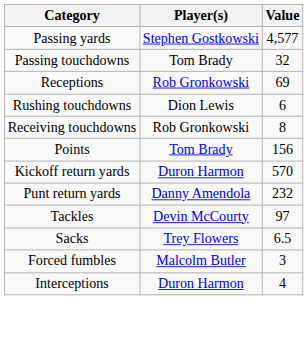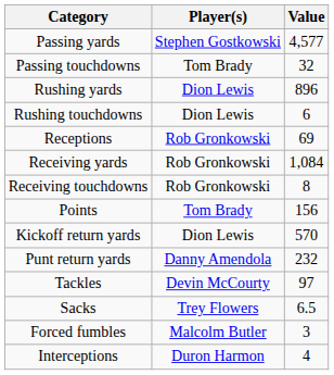+ row: Rushing yards | Dion Lewis | 896
rows swapped: Rushing touchdowns <-> Receptions
+ row: Receiving yards | Rob Gronkowski | 1,084
Kickoff return yards | Player(s): Duron Harmon -> Dion Lewis
